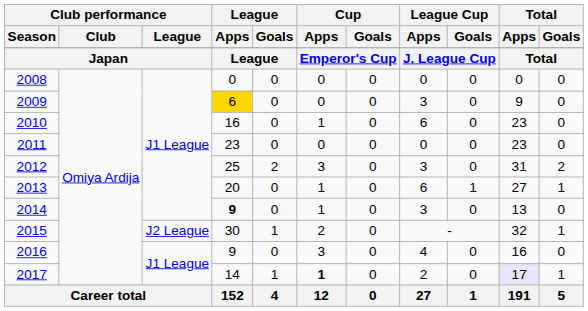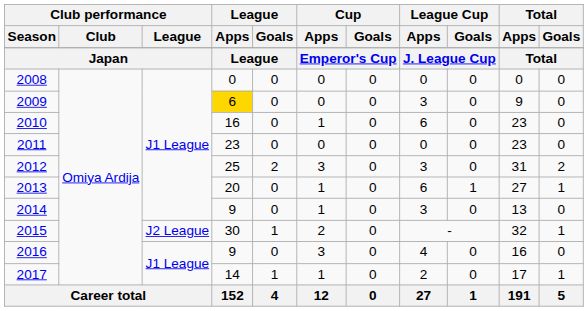2014 | League / Apps: bold -> normal
2017 | Cup / Apps: bold -> normal
2017 | Total / Apps: lavender background -> no background
